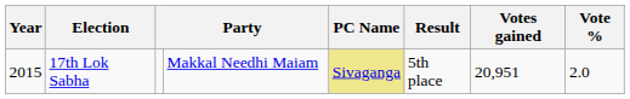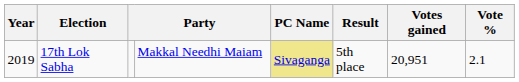17th Lok Sabha | Year: 2015 -> 2019
17th Lok Sabha | Vote %: 2.0 -> 2.1
